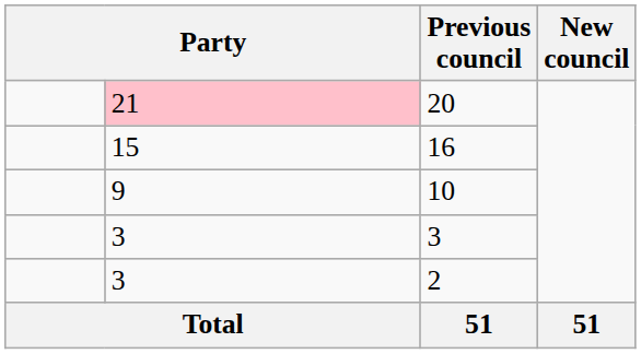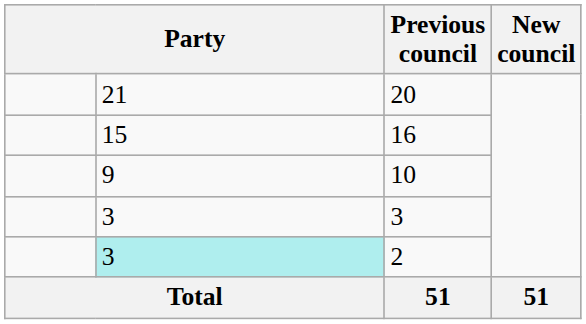20 | column 2: pink background -> no background
2 | column 2: no background -> paleturquoise background
